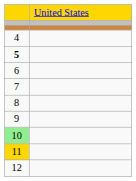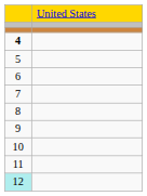row 4 | column 1: normal -> bold
row 5 | column 1: bold -> normal
row 10 | column 1: lightgreen background -> no background
row 11 | column 1: gold background -> no background
row 12 | column 1: no background -> paleturquoise background
